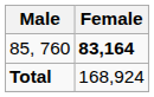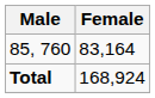85, 760 | Female: bold -> normal
